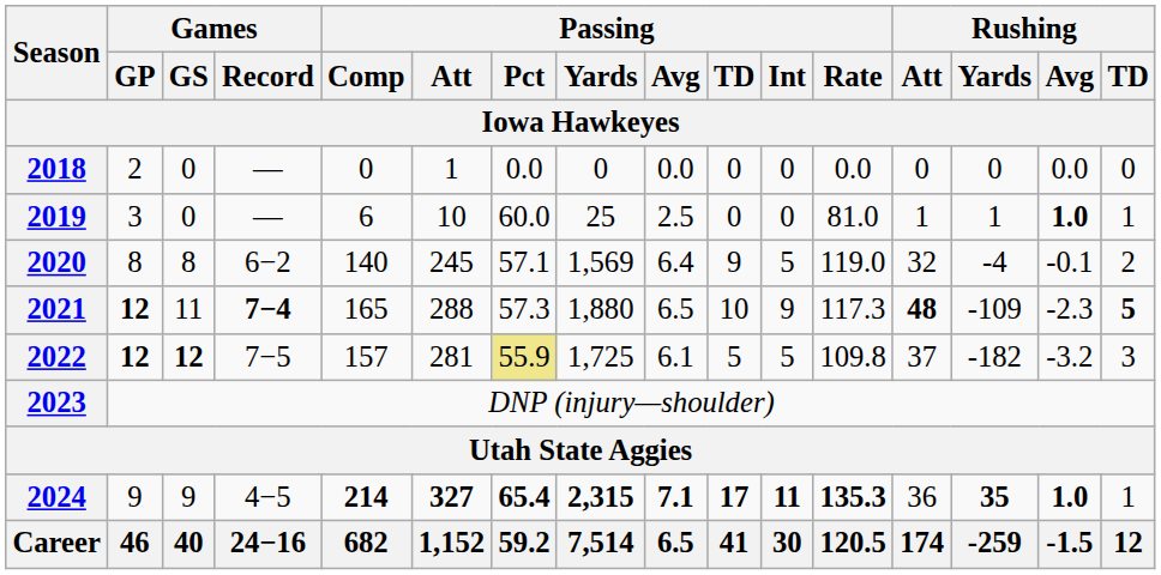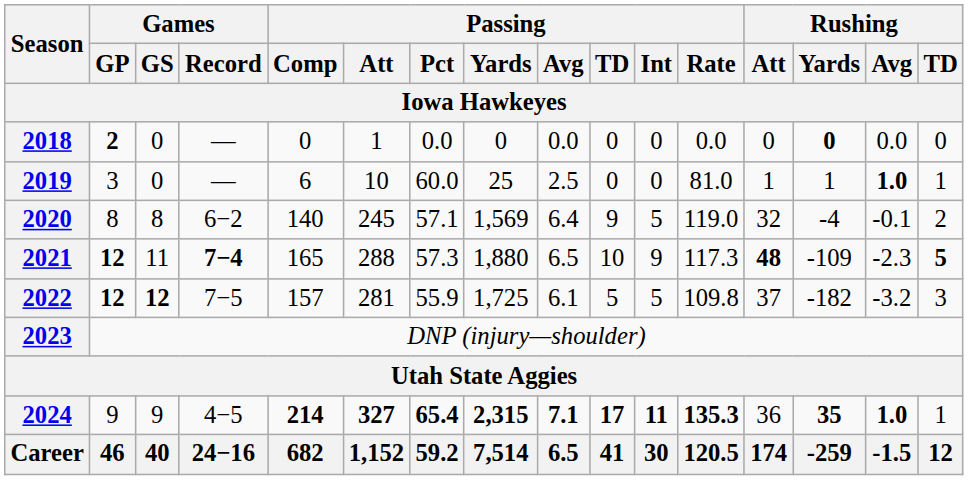2018 | Games / GP: normal -> bold
2018 | Rushing / Yards: normal -> bold
2022 | Passing / Pct: khaki background -> no background
